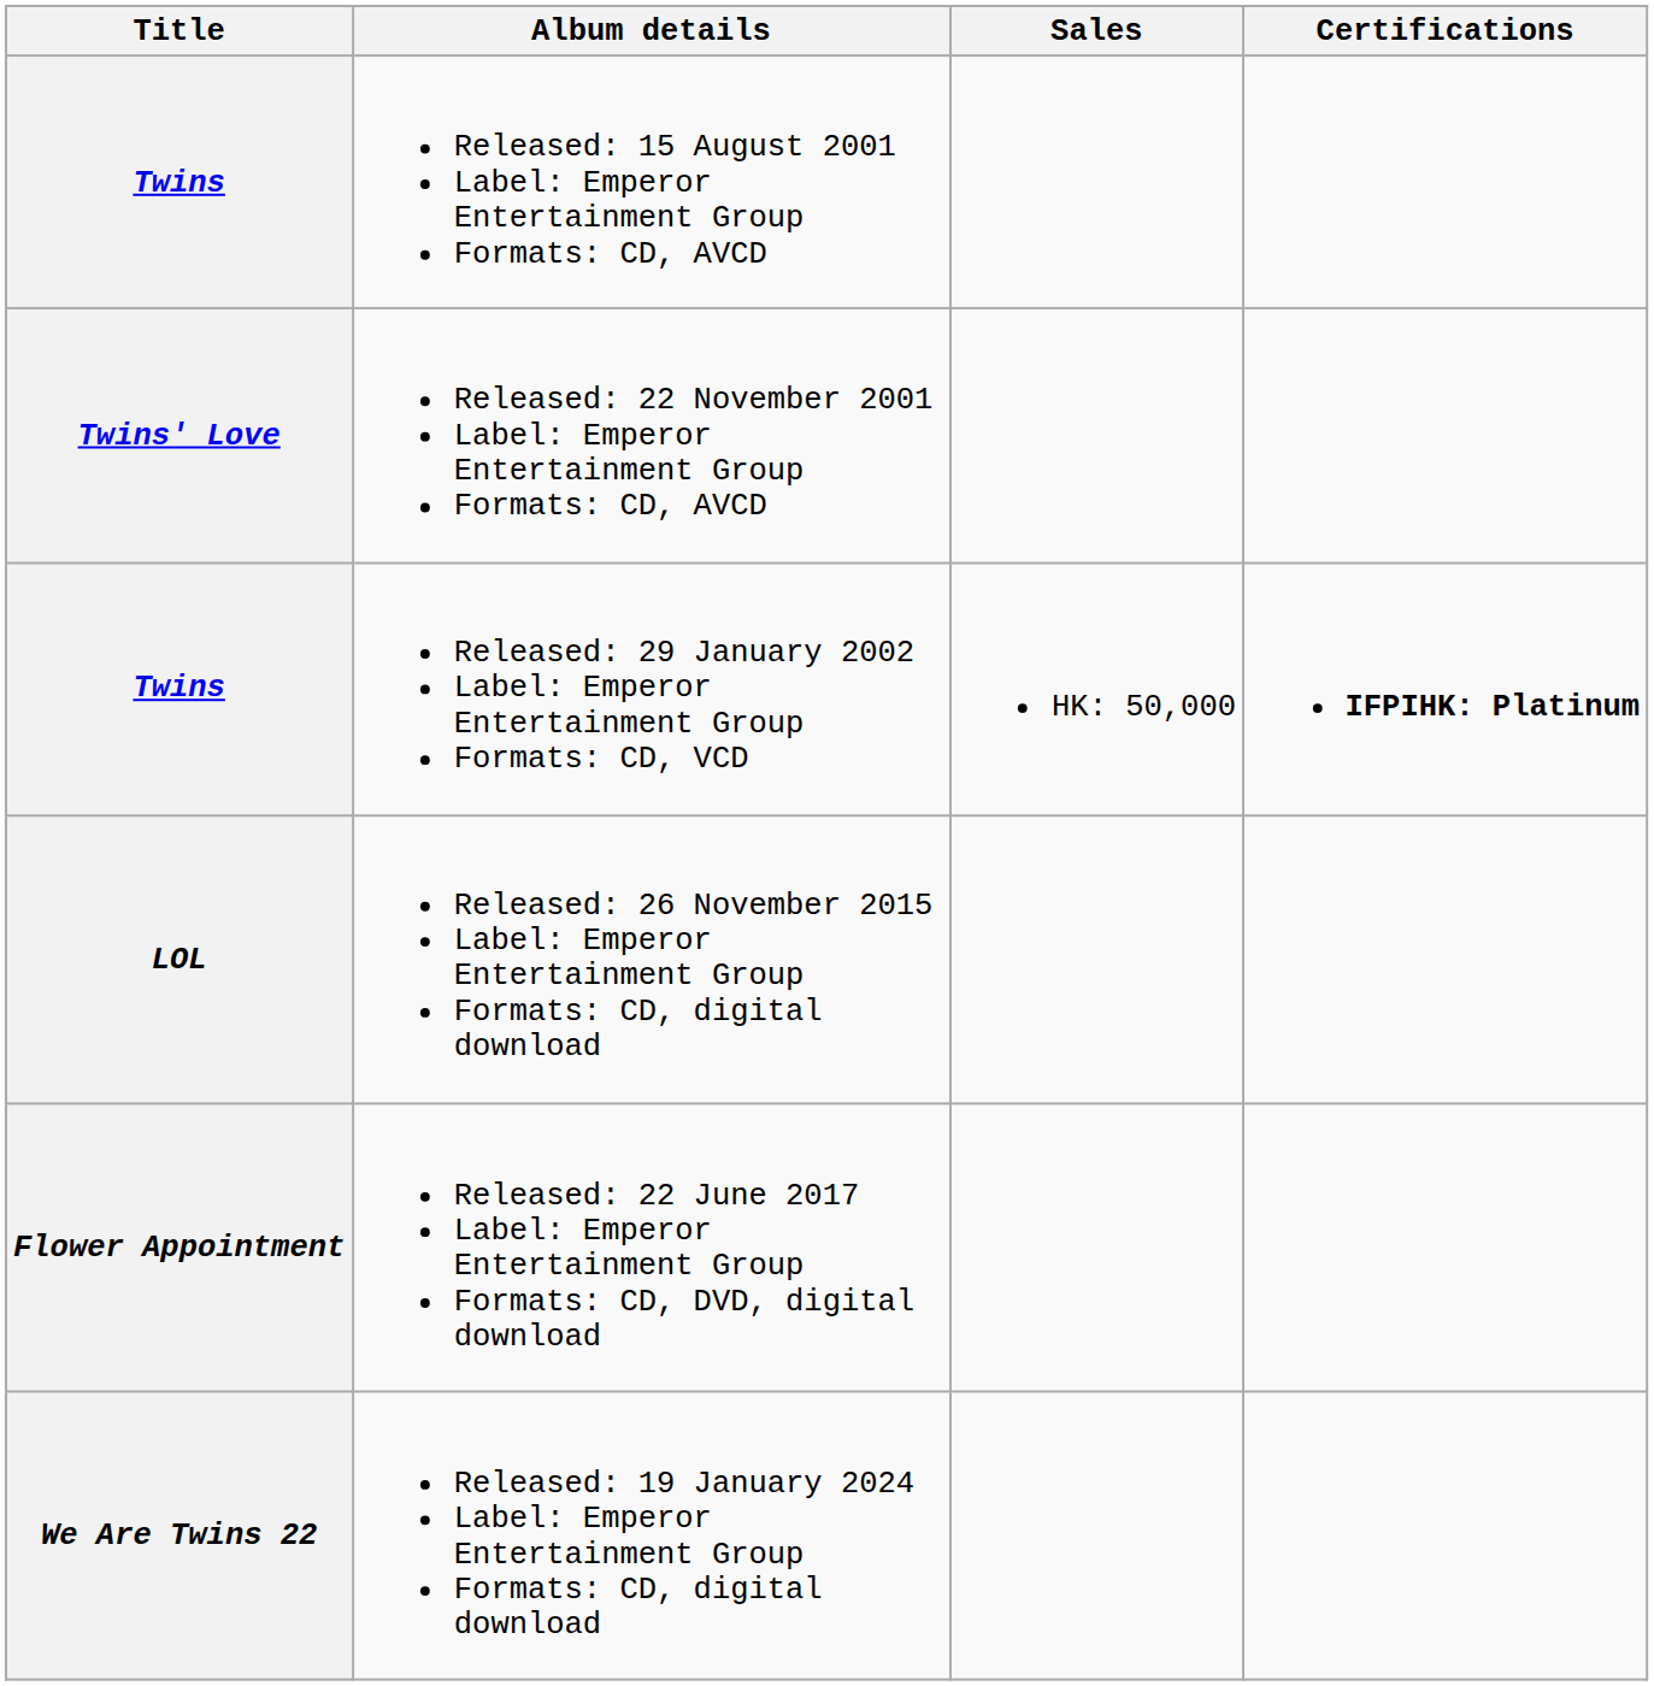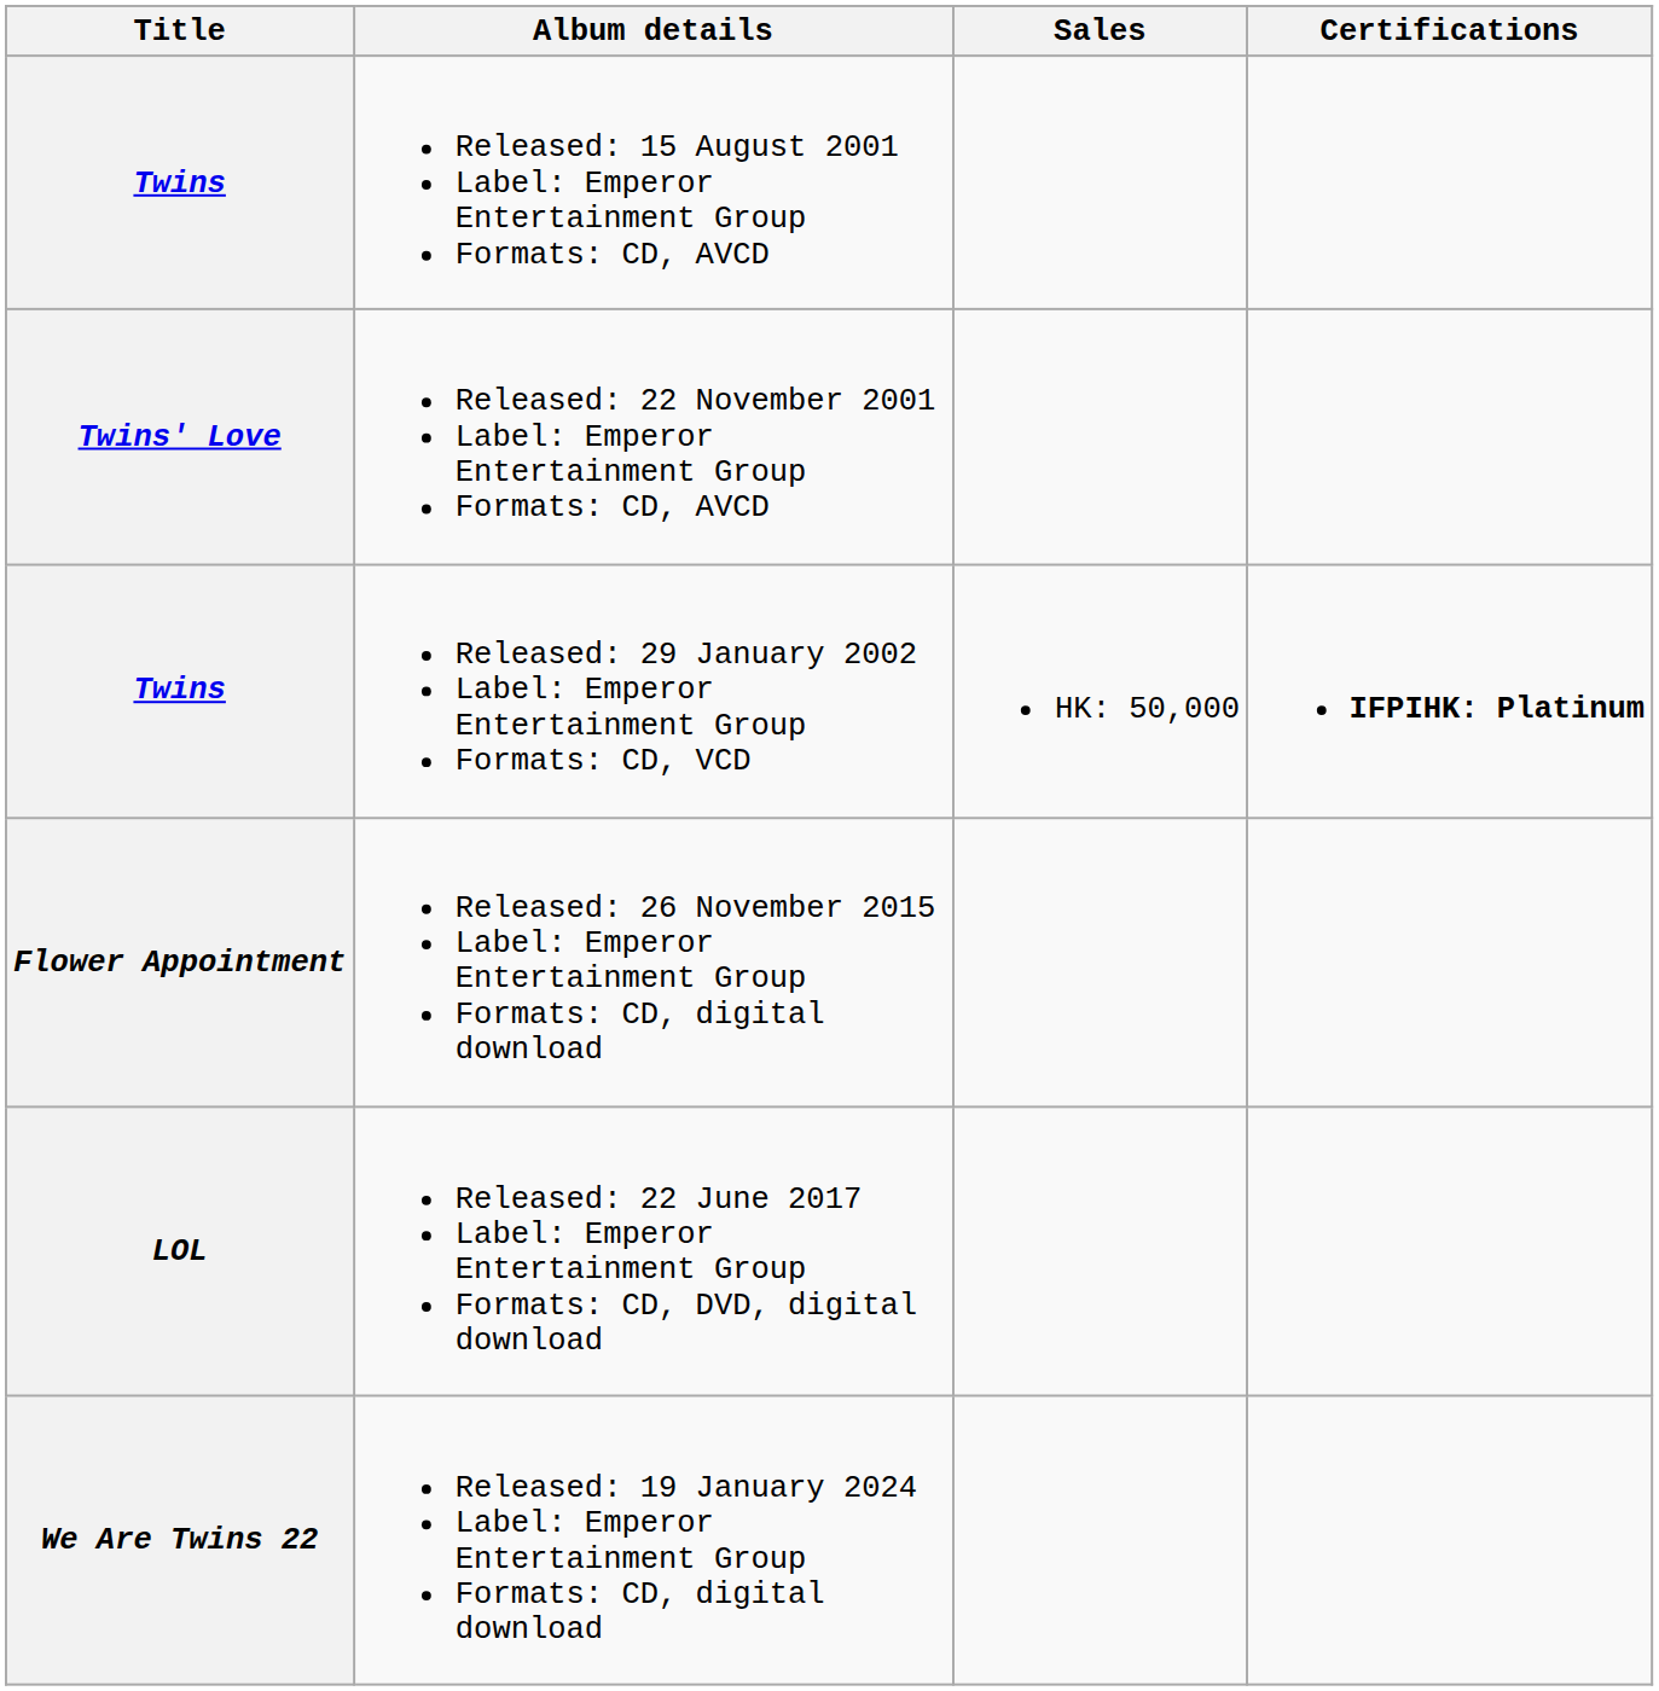row 5 | Title: LOL -> Flower Appointment
row 6 | Title: Flower Appointment -> LOL
